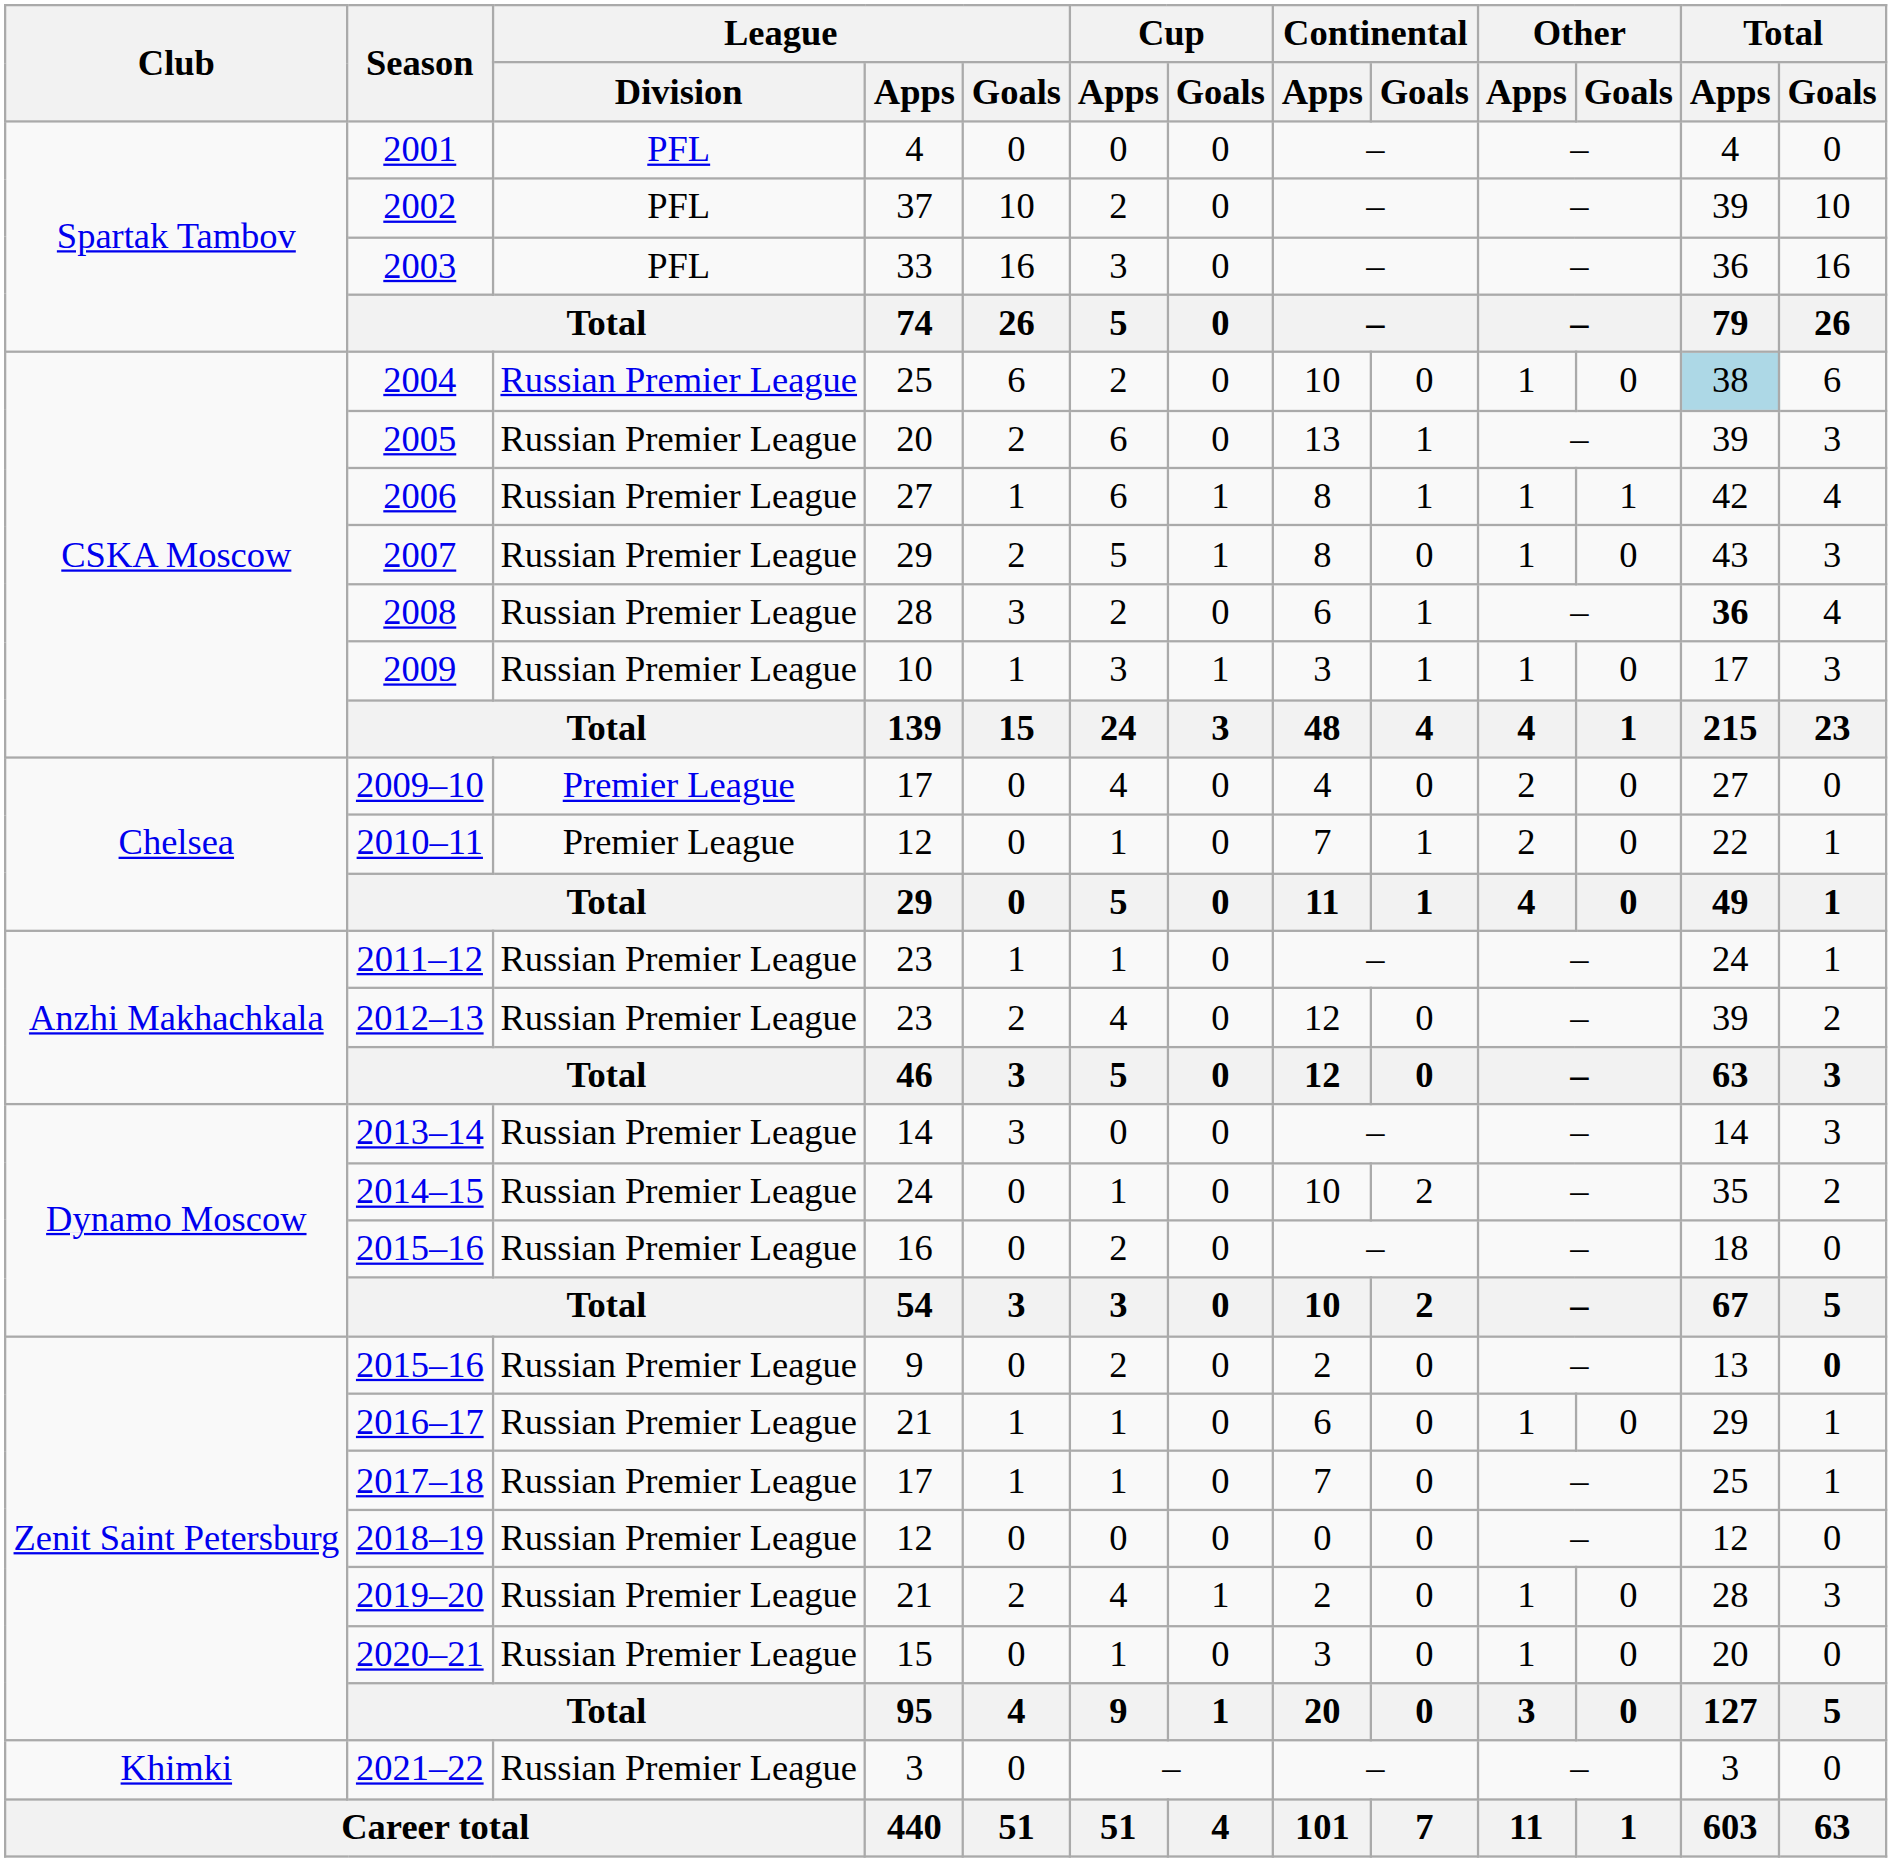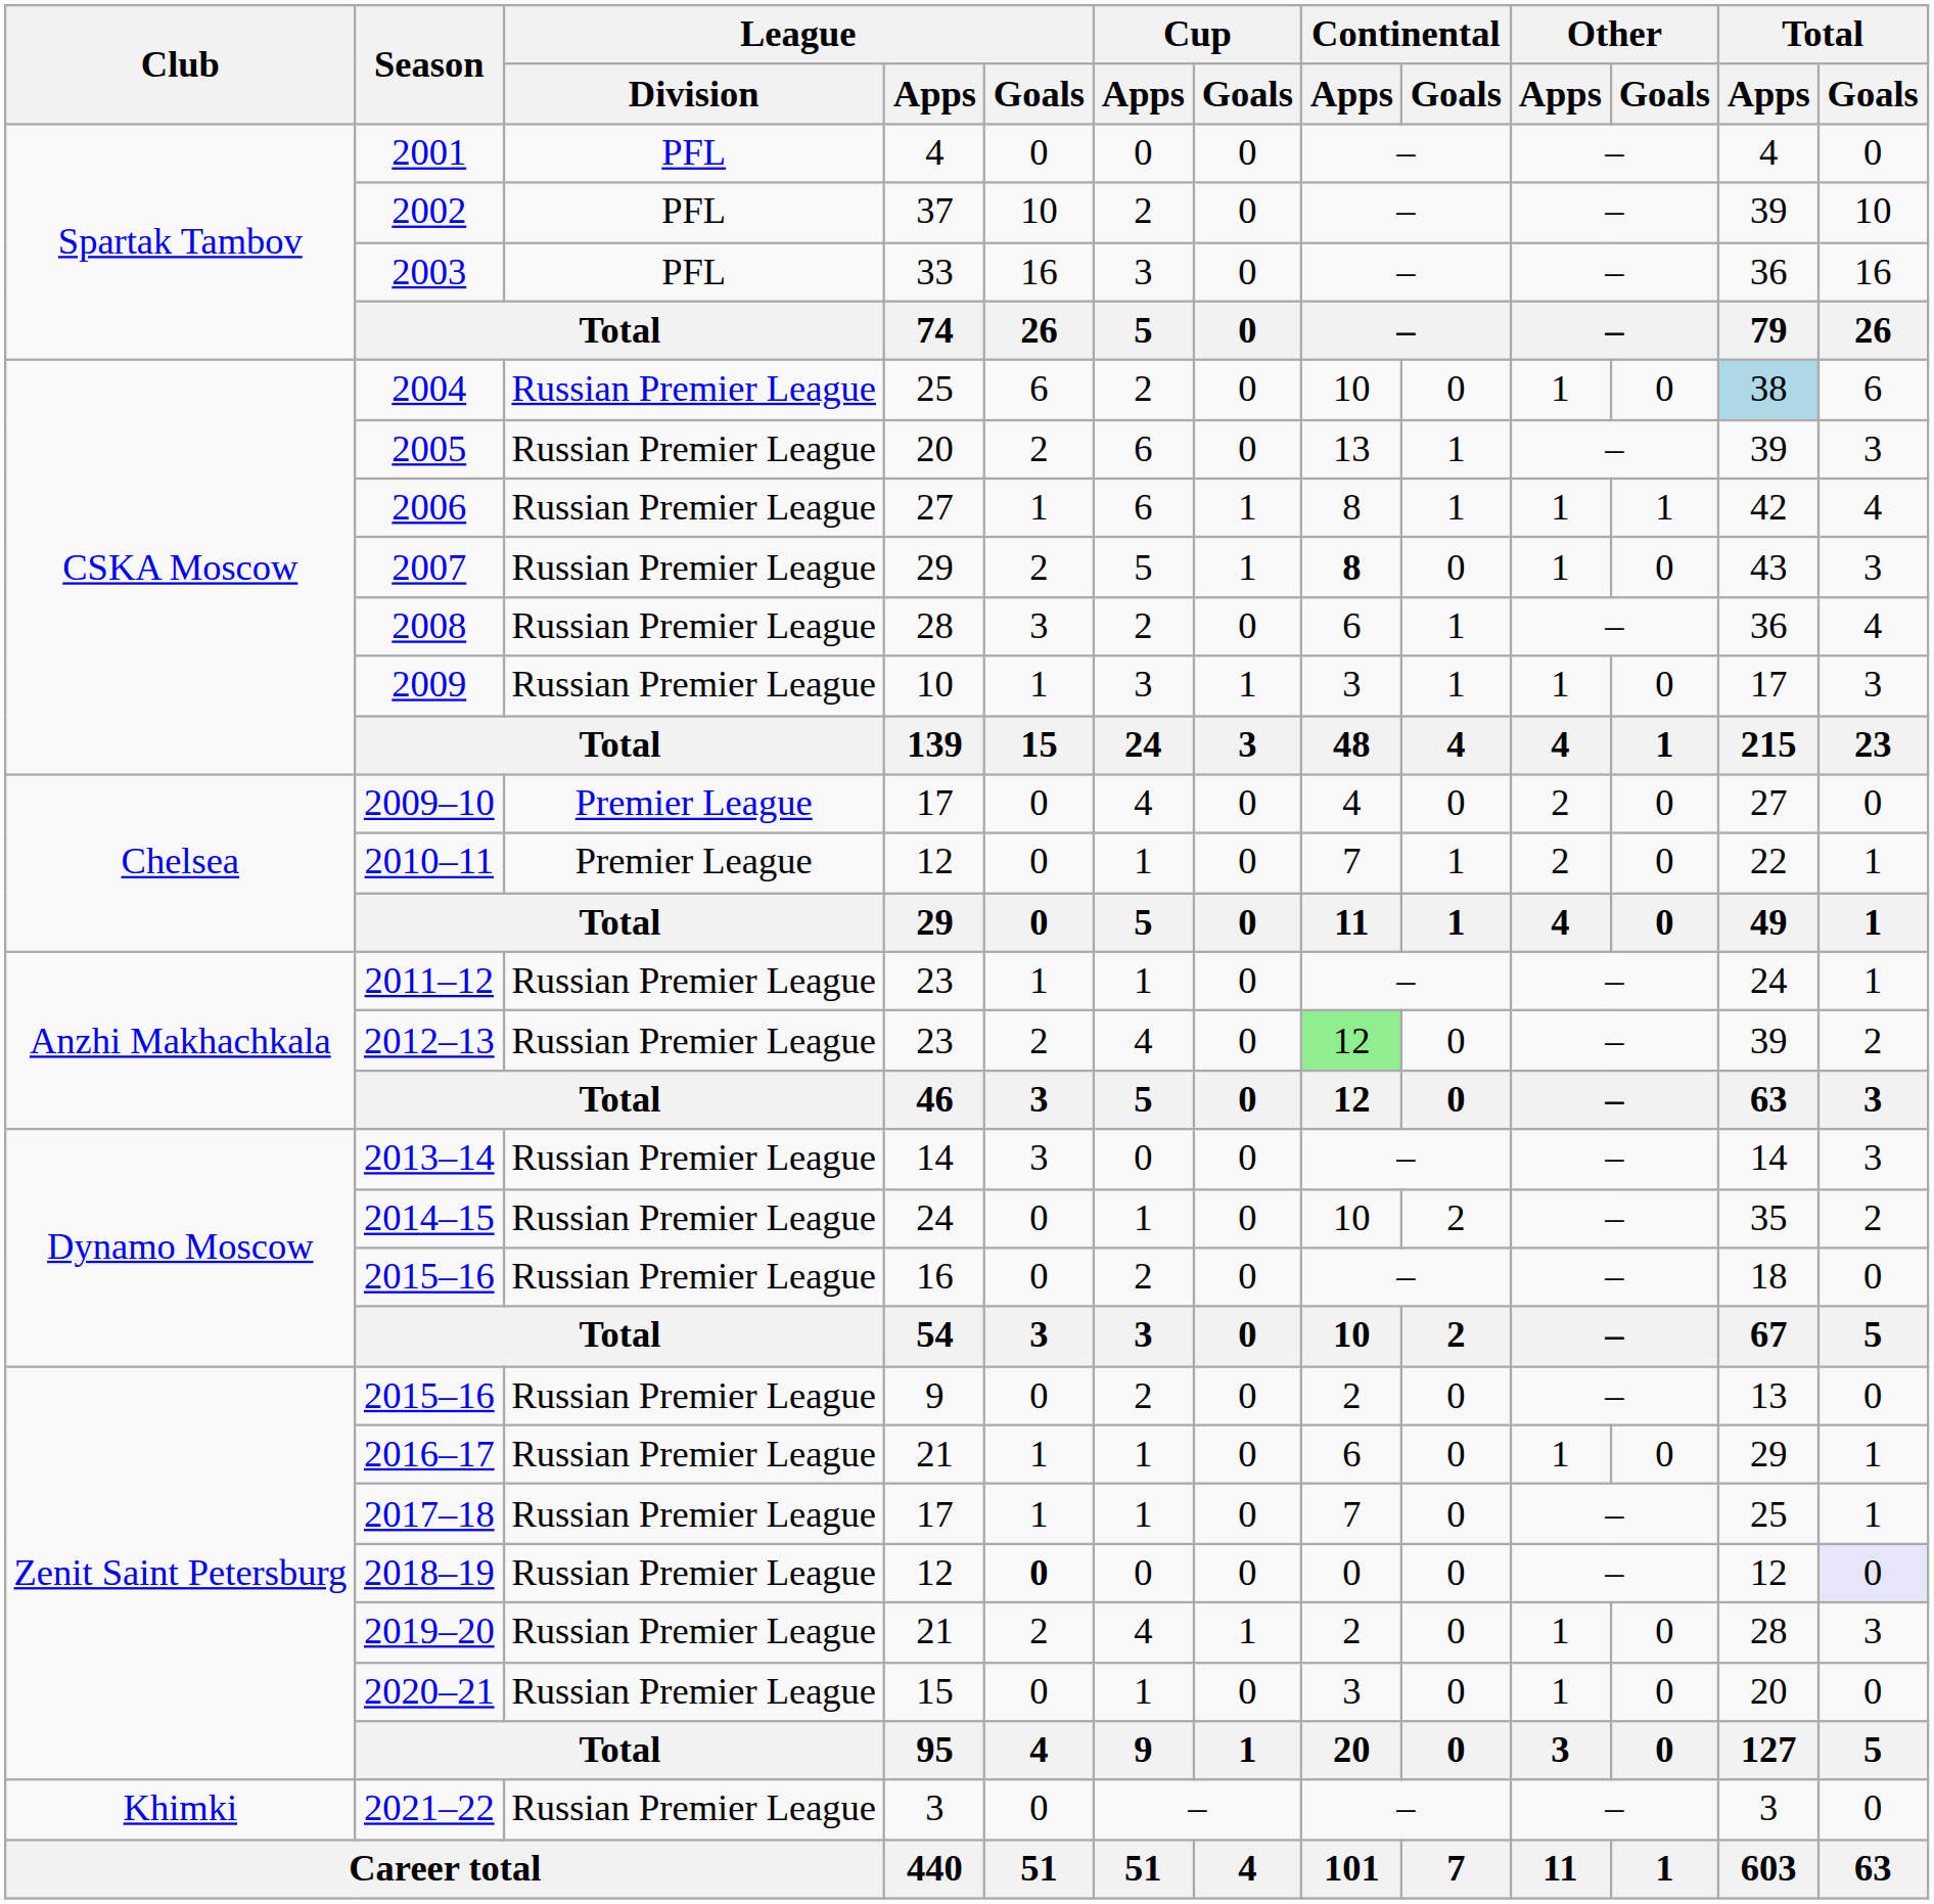2007 | Continental / Apps: normal -> bold
2008 | Total / Apps: bold -> normal
2012–13 | Continental / Apps: no background -> lightgreen background
2015–16 / 9 | Total / Goals: bold -> normal
2018–19 | League / Goals: normal -> bold
2018–19 | Total / Goals: no background -> lavender background
